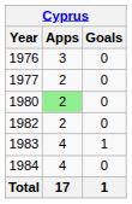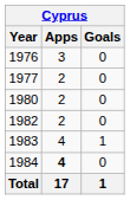1980 | Apps: lightgreen background -> no background
1984 | Apps: normal -> bold
